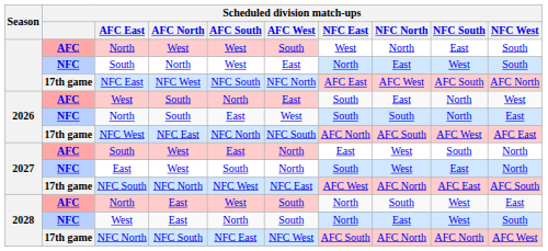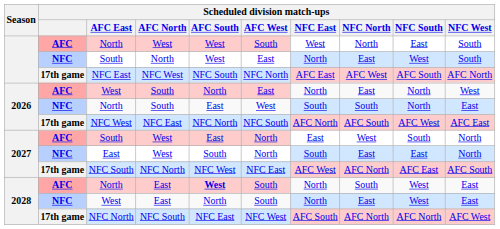row 6 | Scheduled division match-ups / NFC East: South -> North
row 10 | Scheduled division match-ups / NFC North: West -> East
row 12 | Scheduled division match-ups / AFC South: normal -> bold
row 13 | Scheduled division match-ups / NFC West: South -> East
